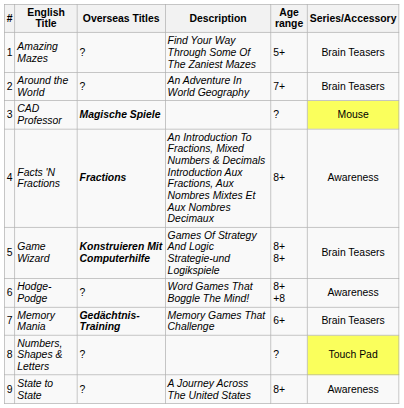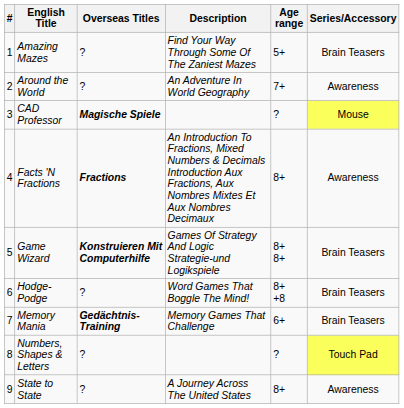Around the World | Series/Accessory: Brain Teasers -> Awareness
Hodge-Podge | Series/Accessory: Awareness -> Brain Teasers
